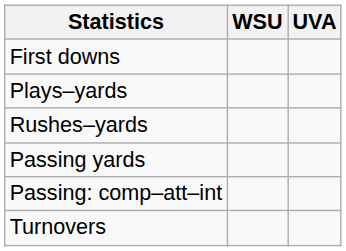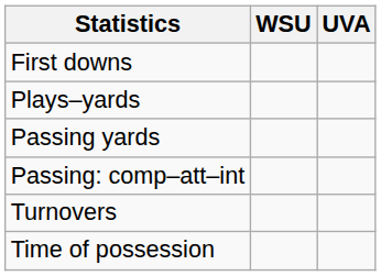- row: Rushes–yards
+ row: Time of possession
